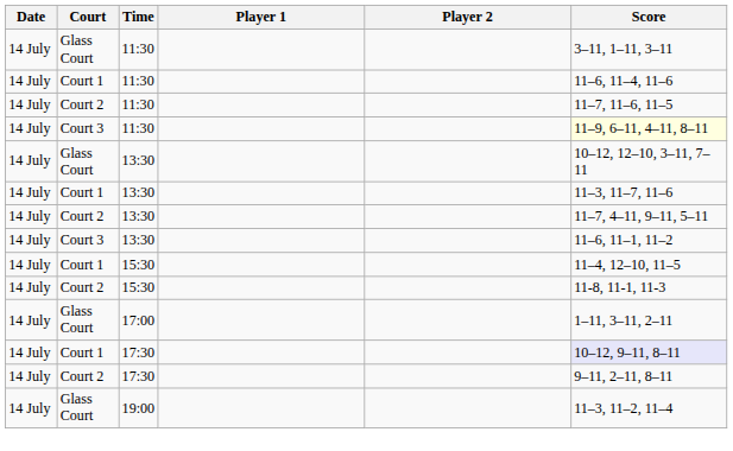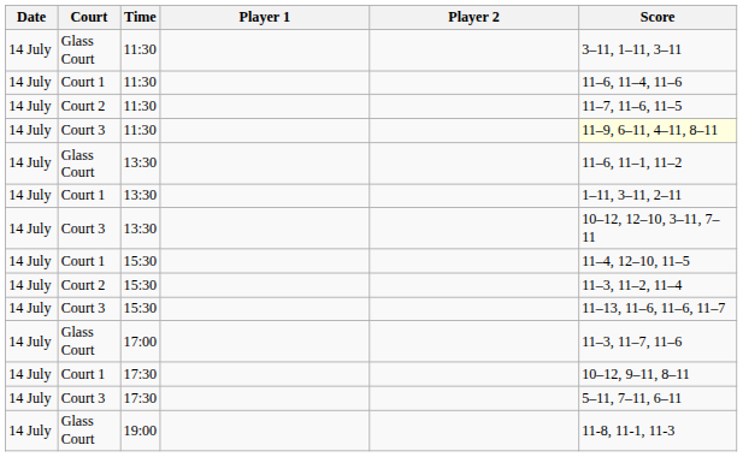Glass Court / 13:30 | Score: 10–12, 12–10, 3–11, 7–11 -> 11–6, 11–1, 11–2
Court 1 / 13:30 | Score: 11–3, 11–7, 11–6 -> 1–11, 3–11, 2–11
- row: 14 July | Court 2 | 13:30 | 11–7, 4–11, 9–11, 5–11
Court 3 / 13:30 | Score: 11–6, 11–1, 11–2 -> 10–12, 12–10, 3–11, 7–11
Court 2 / 15:30 | Score: 11-8, 11-1, 11-3 -> 11–3, 11–2, 11–4
+ row: 14 July | Court 3 | 15:30 | 11–13, 11–6, 11–6, 11–7
17:00 | Score: 1–11, 3–11, 2–11 -> 11–3, 11–7, 11–6
Court 1 / 17:30 | Score: lavender background -> no background
- row: 14 July | Court 2 | 17:30 | 9–11, 2–11, 8–11
+ row: 14 July | Court 3 | 17:30 | 5–11, 7–11, 6–11
19:00 | Score: 11–3, 11–2, 11–4 -> 11-8, 11-1, 11-3
